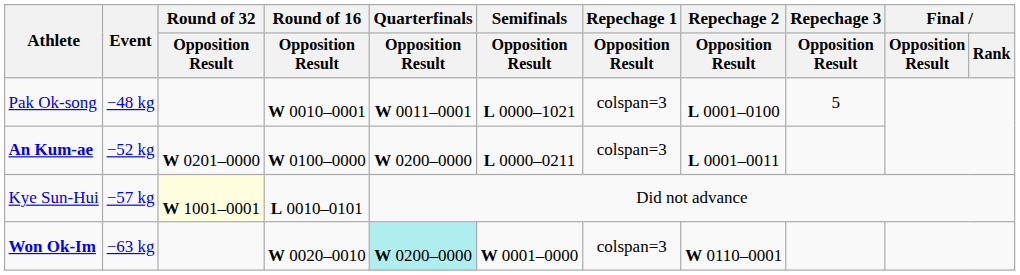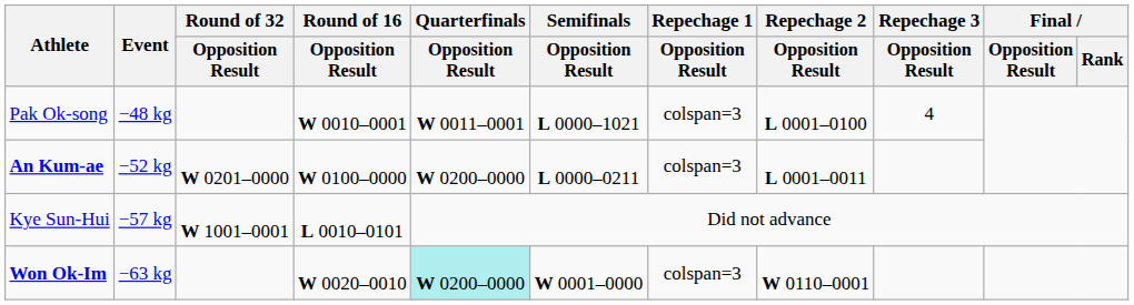Pak Ok-song | Repechage 3 / Opposition Result: 5 -> 4
Kye Sun-Hui | Round of 32 / Opposition Result: lightyellow background -> no background
